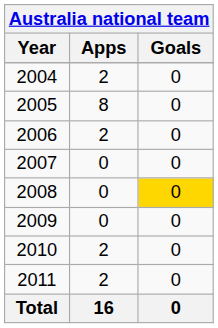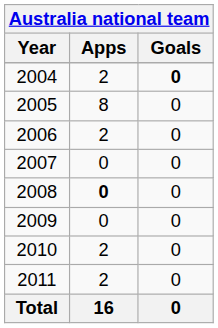2004 | Goals: normal -> bold
2008 | Apps: normal -> bold
2008 | Goals: gold background -> no background
